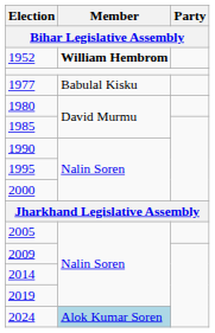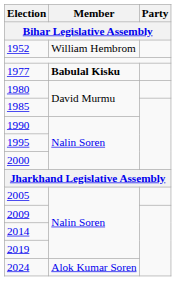1952 | Member: bold -> normal
1977 | Member: normal -> bold
2024 | Member: lightblue background -> no background
